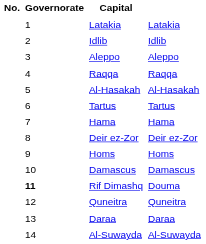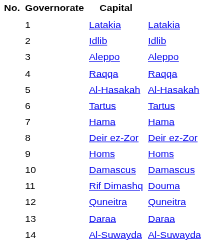Rif Dimashq | Governorate: bold -> normal
